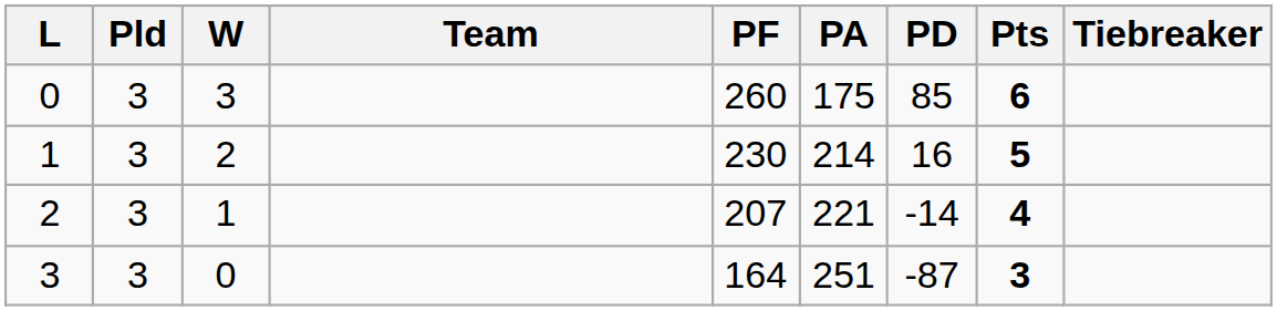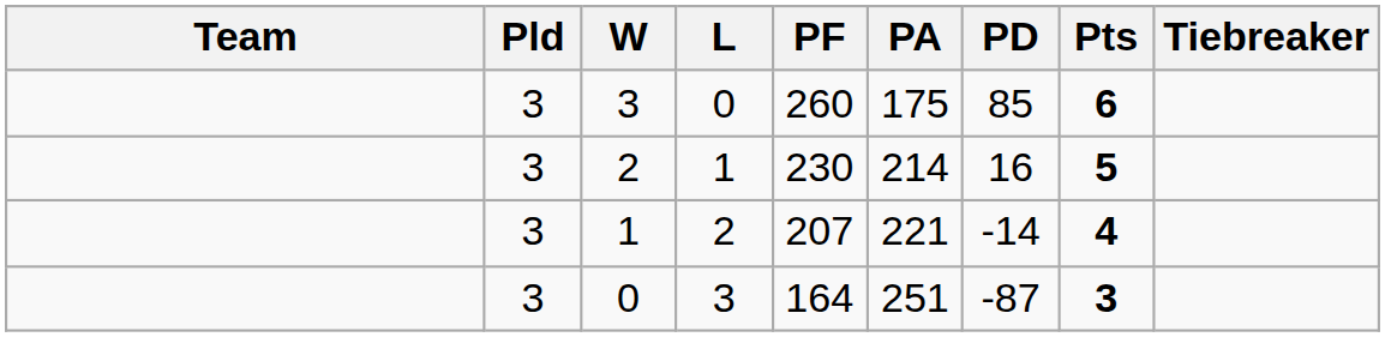columns swapped: Team <-> L
